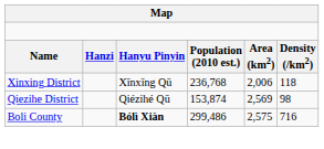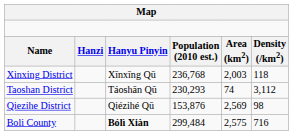Xinxing District | column 5: 2,006 -> 2,003
+ row: Taoshan District | Táoshān Qū | 230,293 | 74 | 3,112
Qiezihe District | column 4: 153,874 -> 153,876
Boli County | column 4: 299,486 -> 299,484
